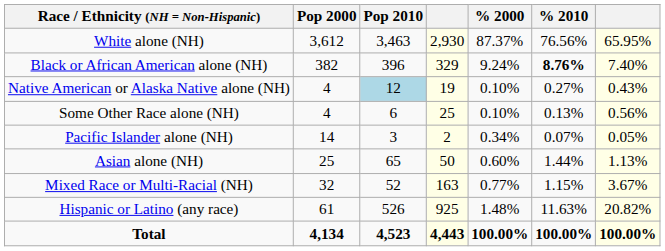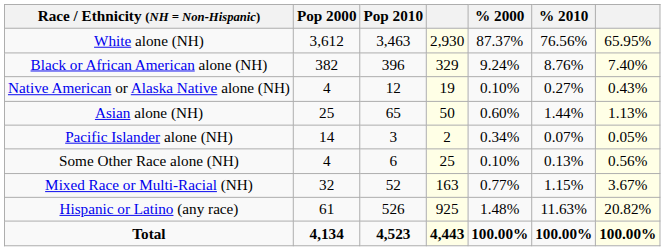Black or African American alone (NH) | % 2010: bold -> normal
Native American or Alaska Native alone (NH) | Pop 2010: lightblue background -> no background
rows swapped: Asian alone (NH) <-> Some Other Race alone (NH)
